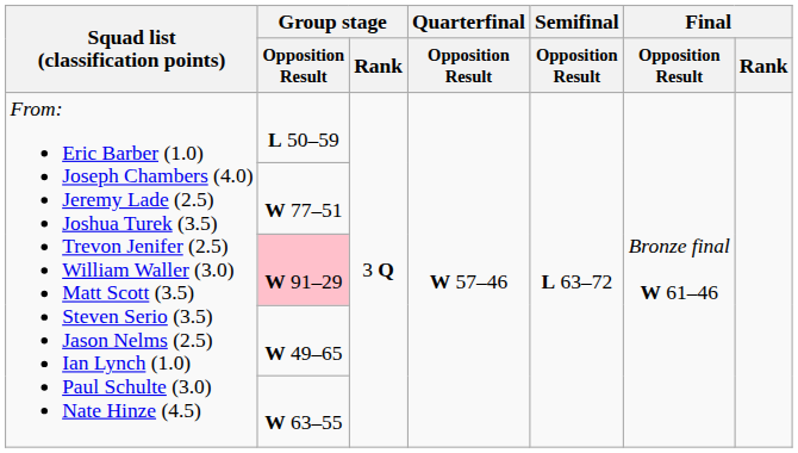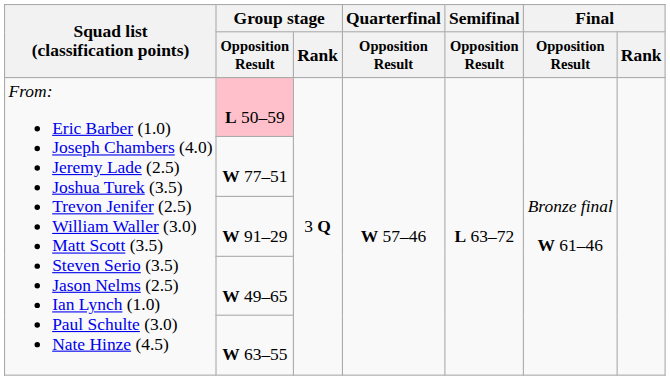L 50–59 | Group stage / Opposition Result: no background -> pink background
W 91–29 | Group stage / Opposition Result: pink background -> no background
